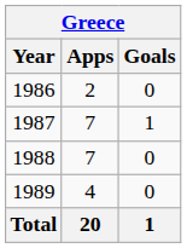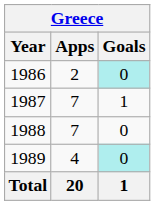1986 | Goals: no background -> paleturquoise background
1989 | Goals: no background -> paleturquoise background
